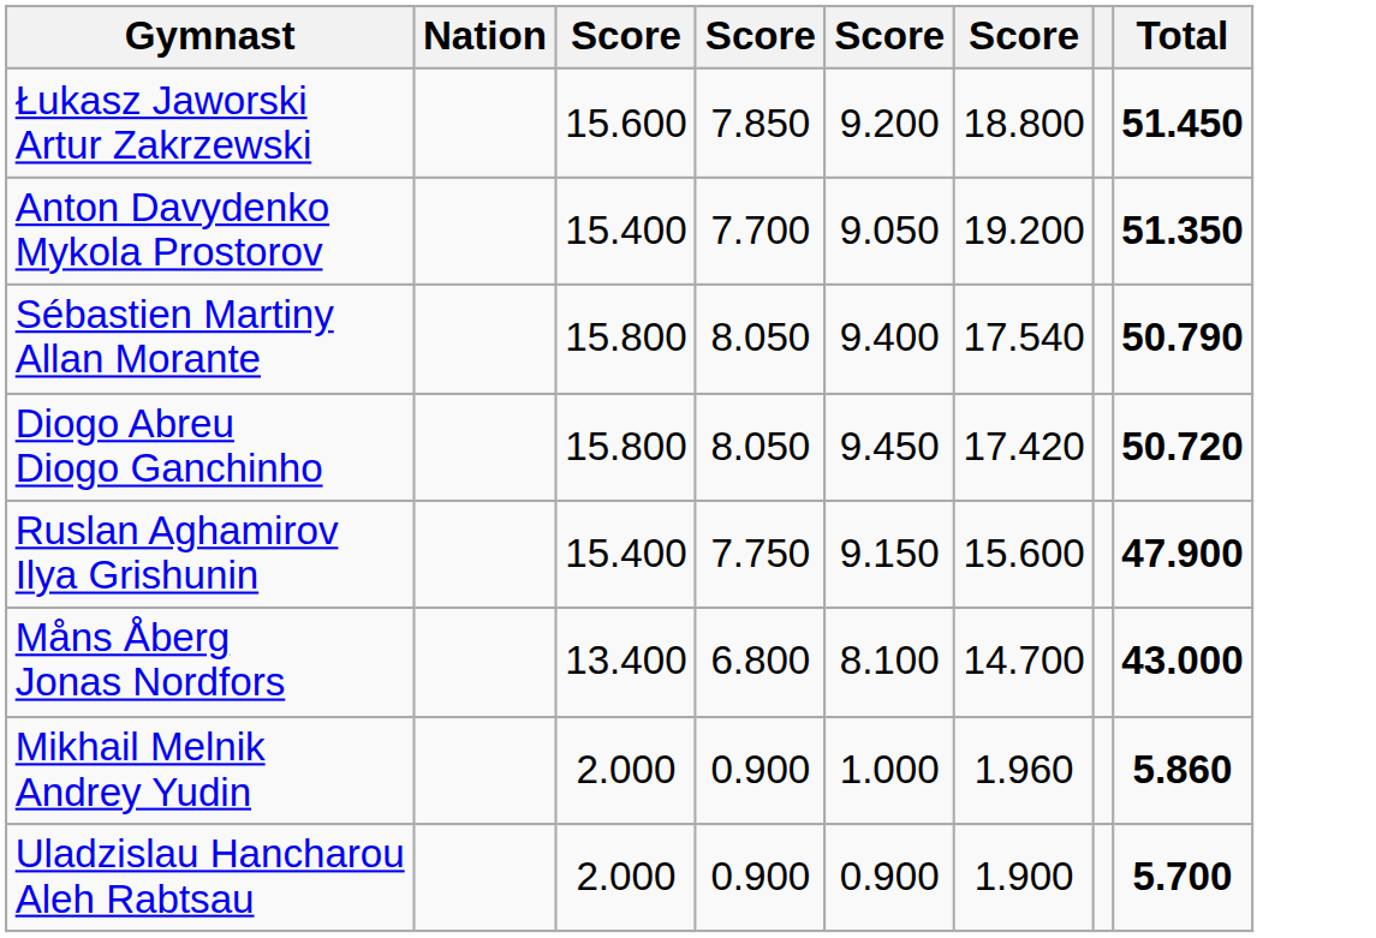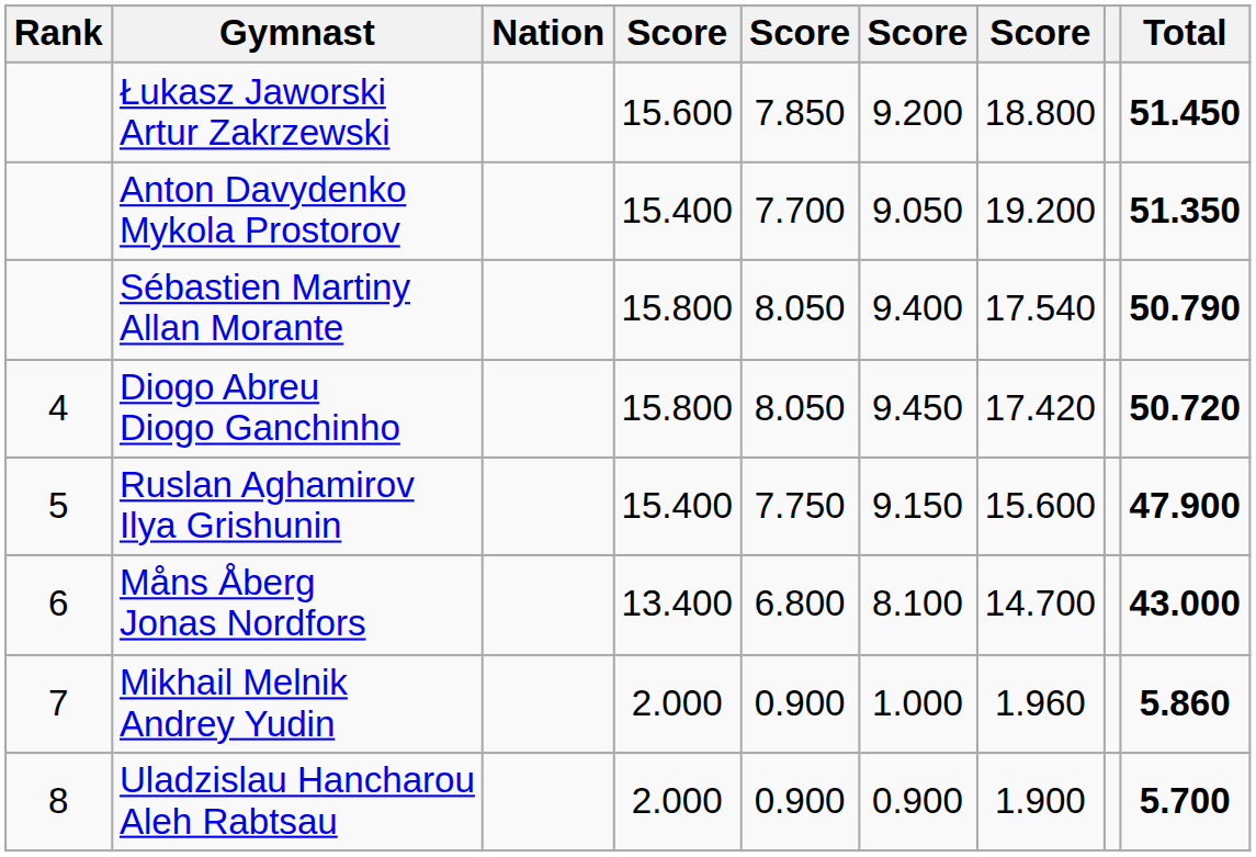+ column: Rank | 4 | 5 | 6 | 7 | 8
